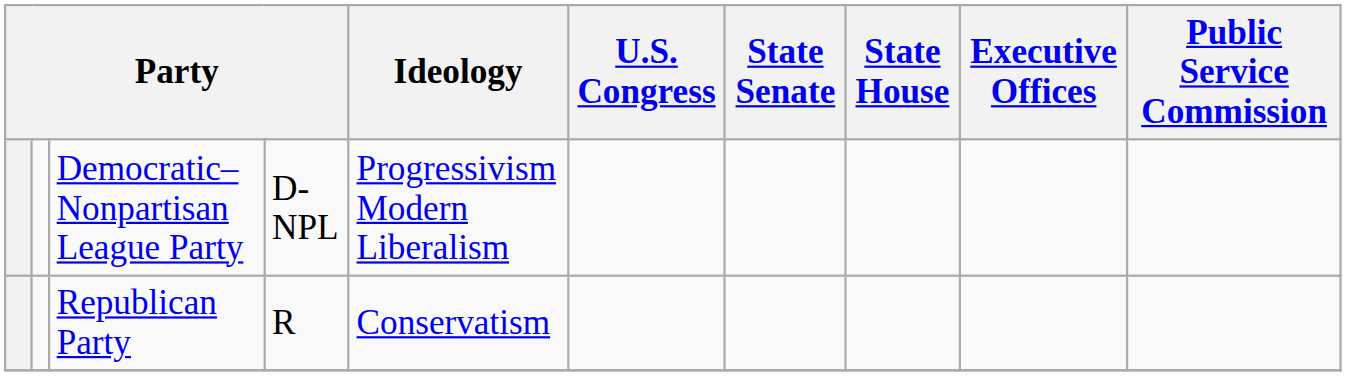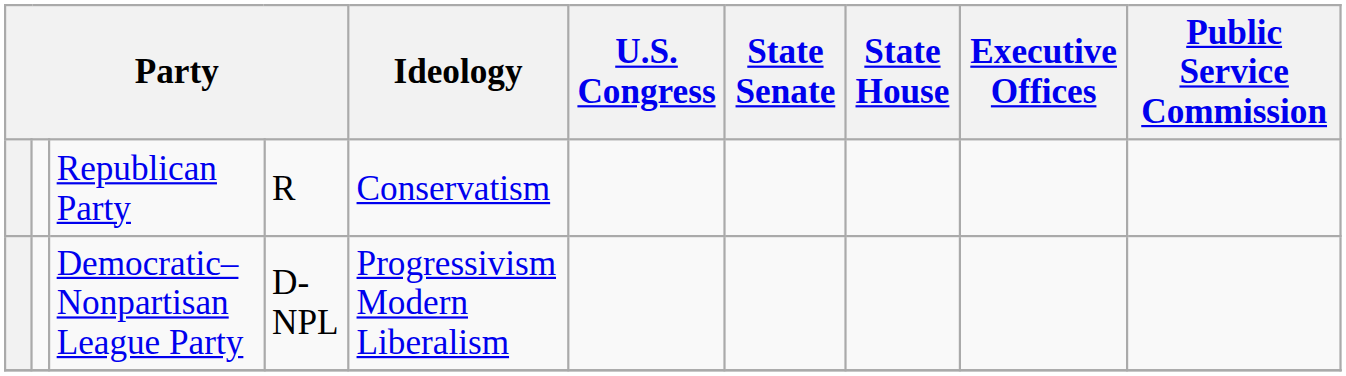rows swapped: Democratic–Nonpartisan League Party <-> Republican Party
